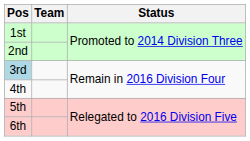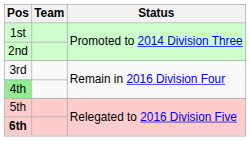3rd | Pos: lightblue background -> no background
4th | Pos: no background -> lightgreen background
6th | Pos: normal -> bold
